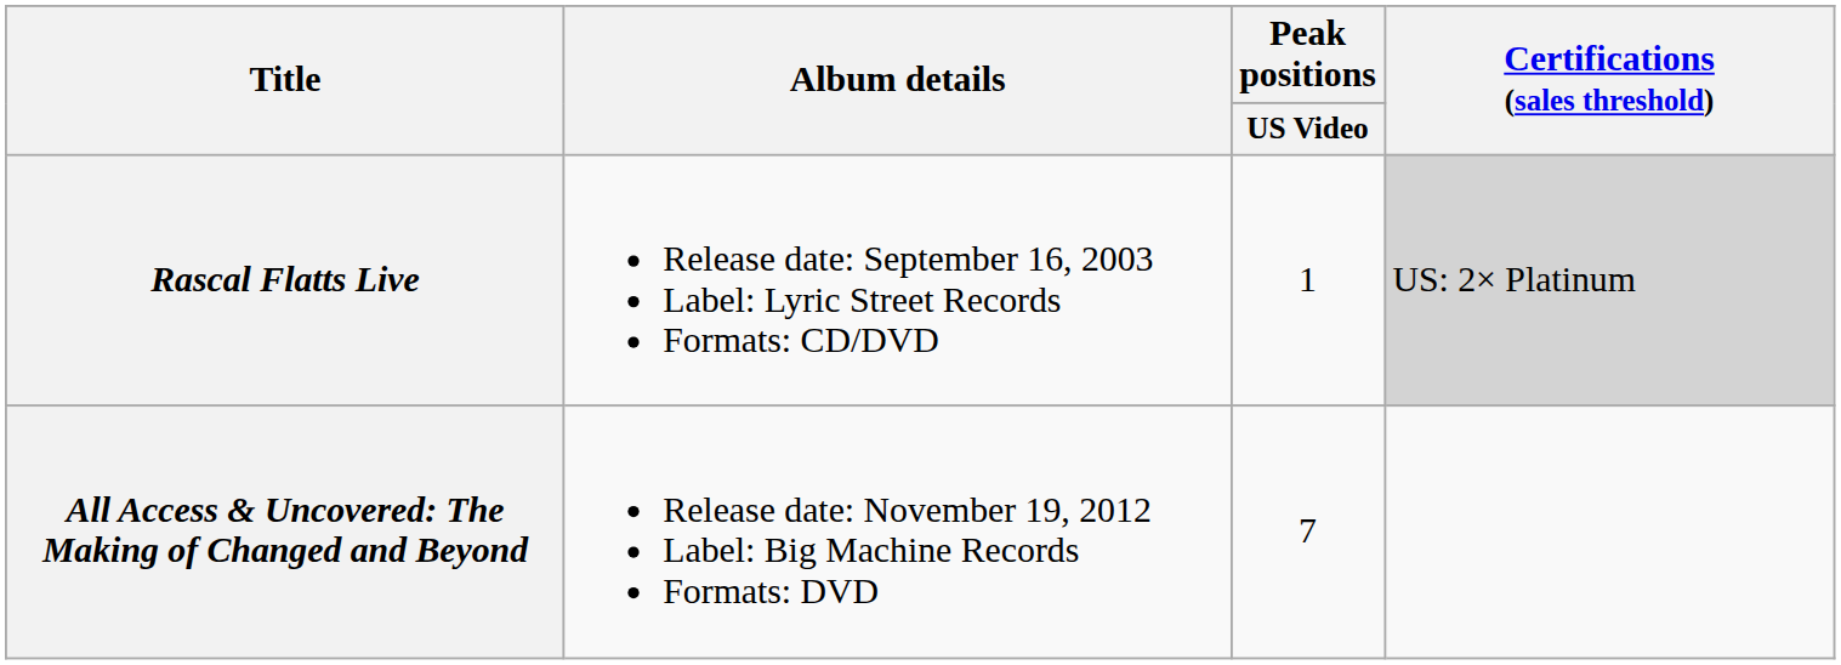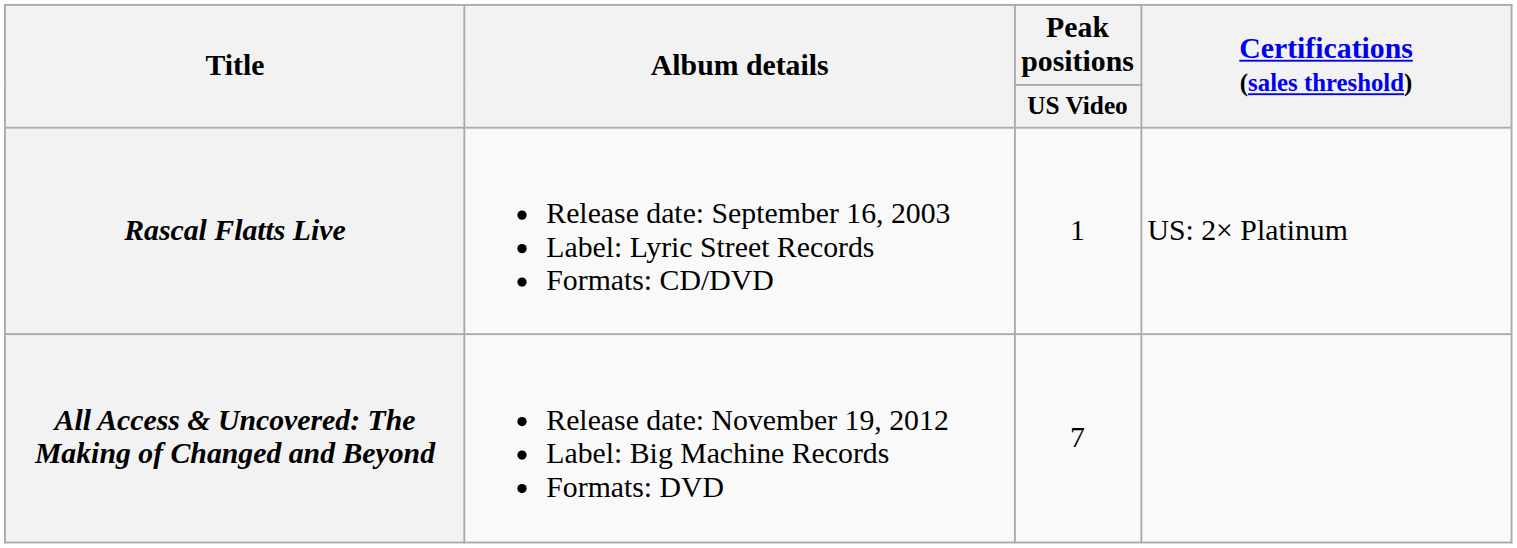Rascal Flatts Live | Certifications (sales threshold): lightgrey background -> no background
